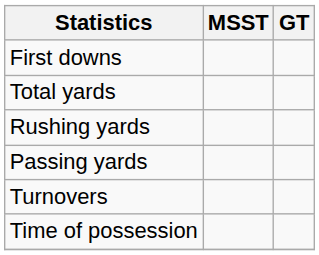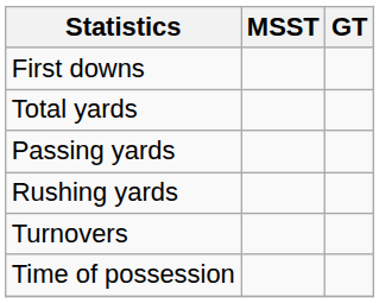rows swapped: Rushing yards <-> Passing yards
